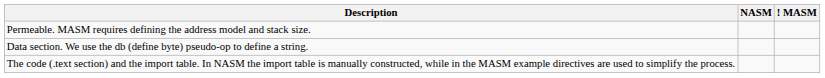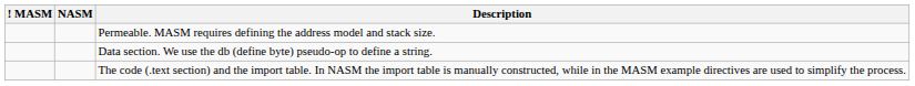columns swapped: ! MASM <-> Description
